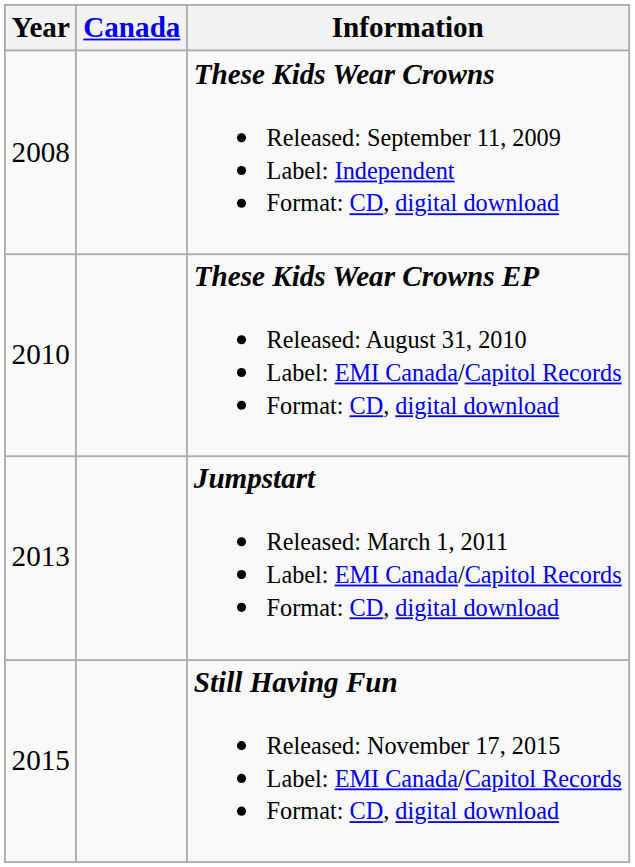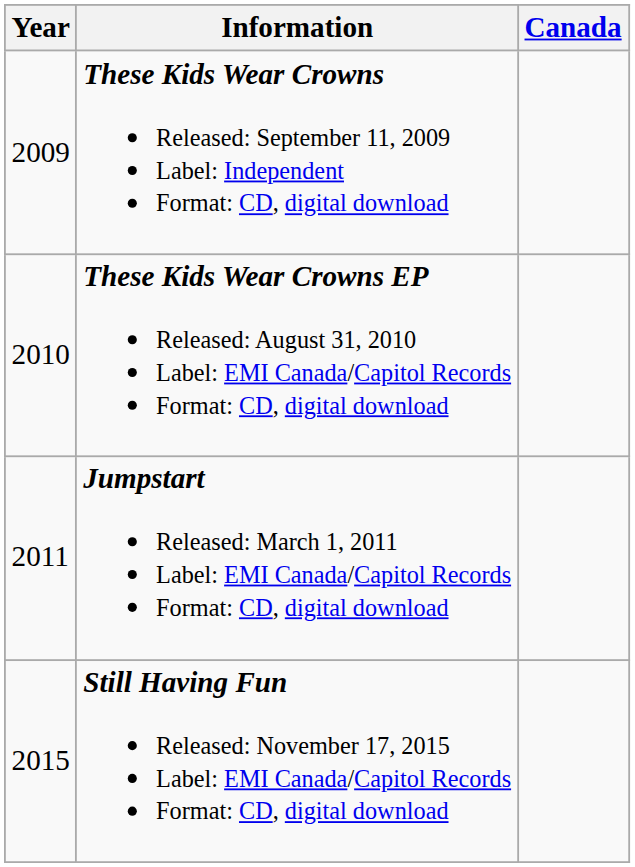columns swapped: Information <-> Canada
row 2 | Year: 2008 -> 2009
row 4 | Year: 2013 -> 2011
